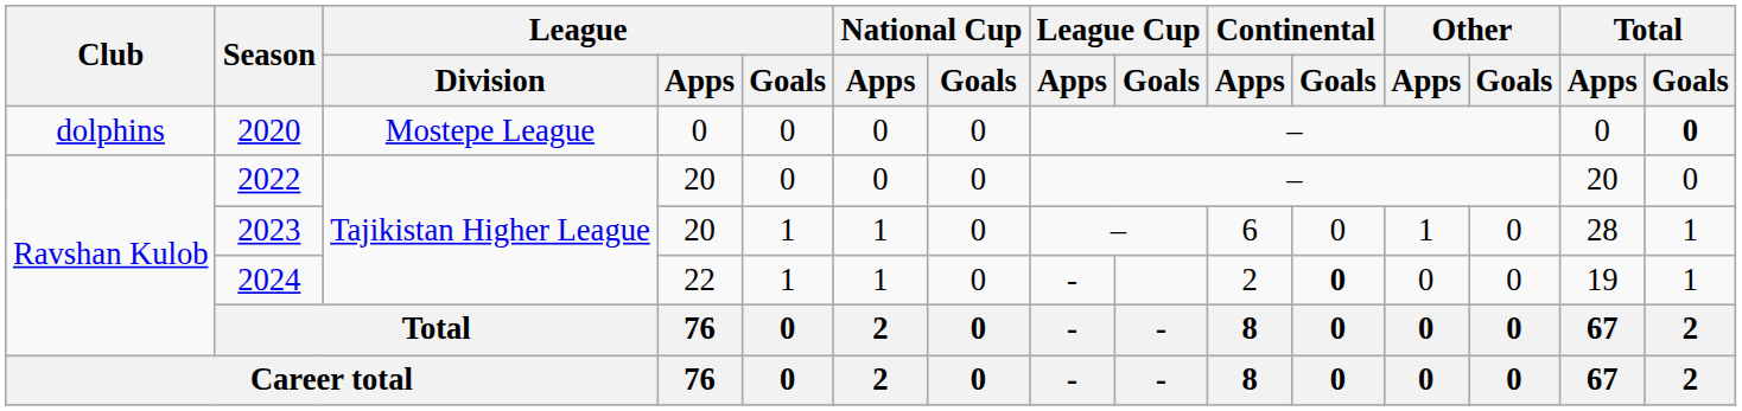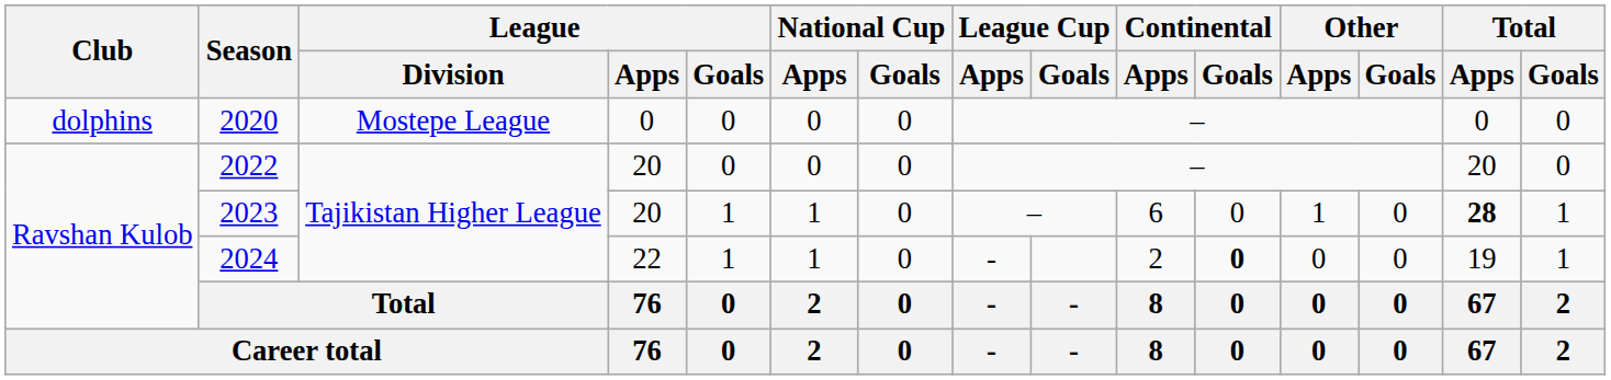2020 | Total / Goals: bold -> normal
2023 | Total / Apps: normal -> bold
